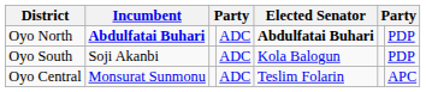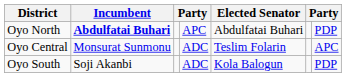Oyo North | column 4: ADC -> APC
Oyo North | Elected Senator: bold -> normal
rows swapped: Oyo Central <-> Oyo South
